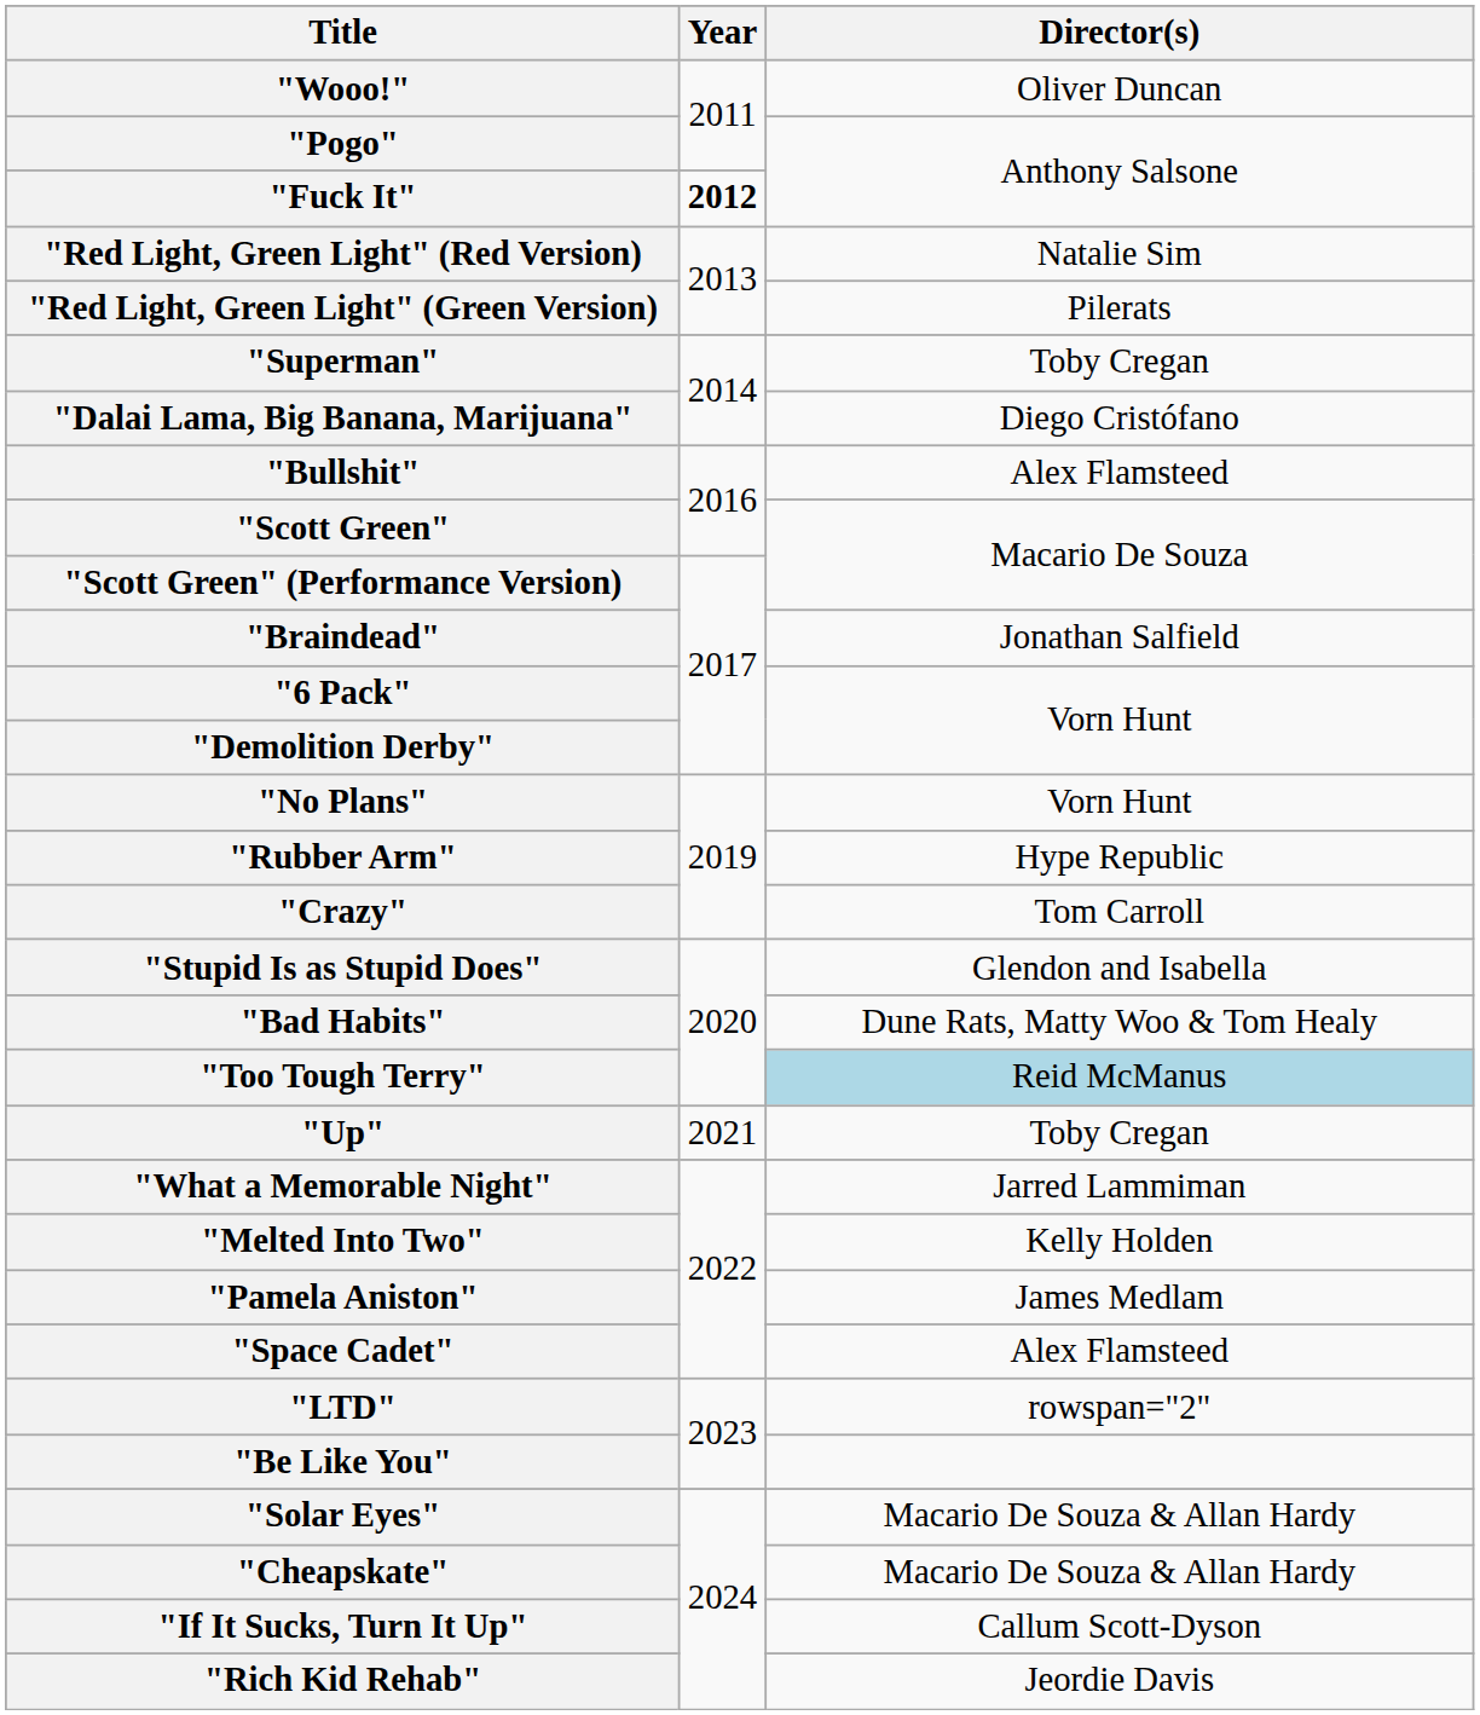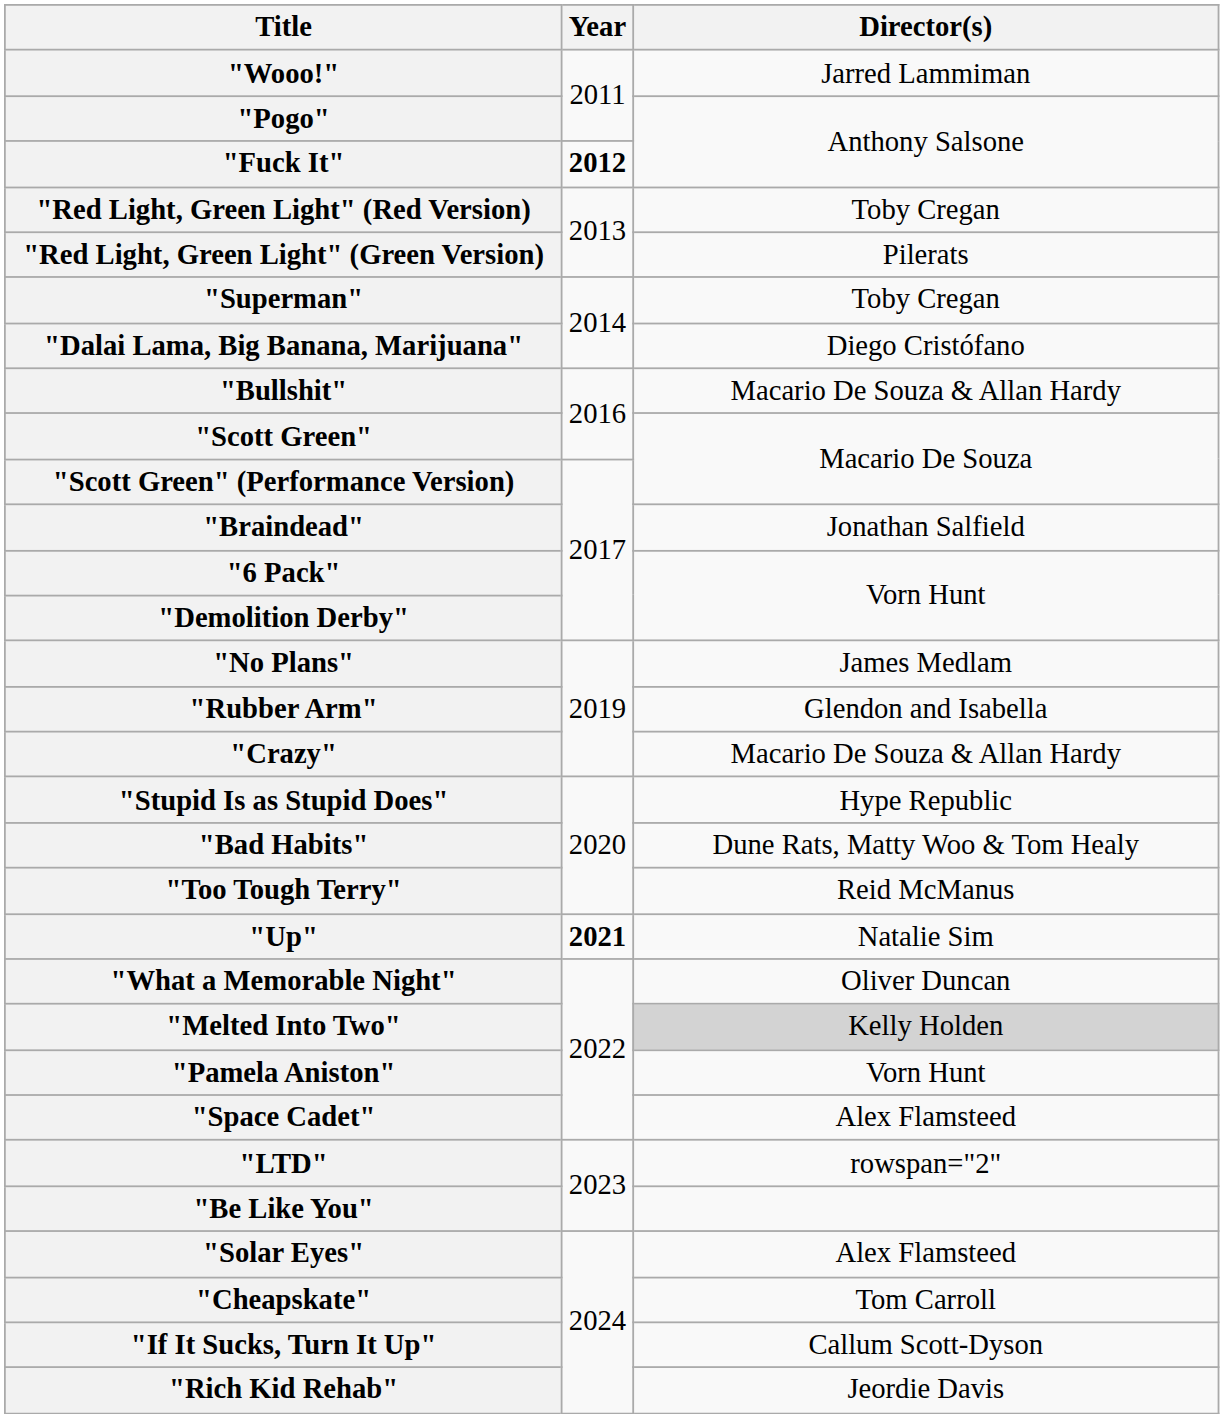"Wooo!" | Director(s): Oliver Duncan -> Jarred Lammiman
"Red Light, Green Light" (Red Version) | Director(s): Natalie Sim -> Toby Cregan
"Bullshit" | Director(s): Alex Flamsteed -> Macario De Souza & Allan Hardy
"No Plans" | Director(s): Vorn Hunt -> James Medlam
"Rubber Arm" | Director(s): Hype Republic -> Glendon and Isabella
"Crazy" | Director(s): Tom Carroll -> Macario De Souza & Allan Hardy
"Stupid Is as Stupid Does" | Director(s): Glendon and Isabella -> Hype Republic
"Too Tough Terry" | Director(s): lightblue background -> no background
"Up" | Year: normal -> bold
"Up" | Director(s): Toby Cregan -> Natalie Sim
"What a Memorable Night" | Director(s): Jarred Lammiman -> Oliver Duncan
"Melted Into Two" | Director(s): no background -> lightgrey background
"Pamela Aniston" | Director(s): James Medlam -> Vorn Hunt
"Solar Eyes" | Director(s): Macario De Souza & Allan Hardy -> Alex Flamsteed
"Cheapskate" | Director(s): Macario De Souza & Allan Hardy -> Tom Carroll
